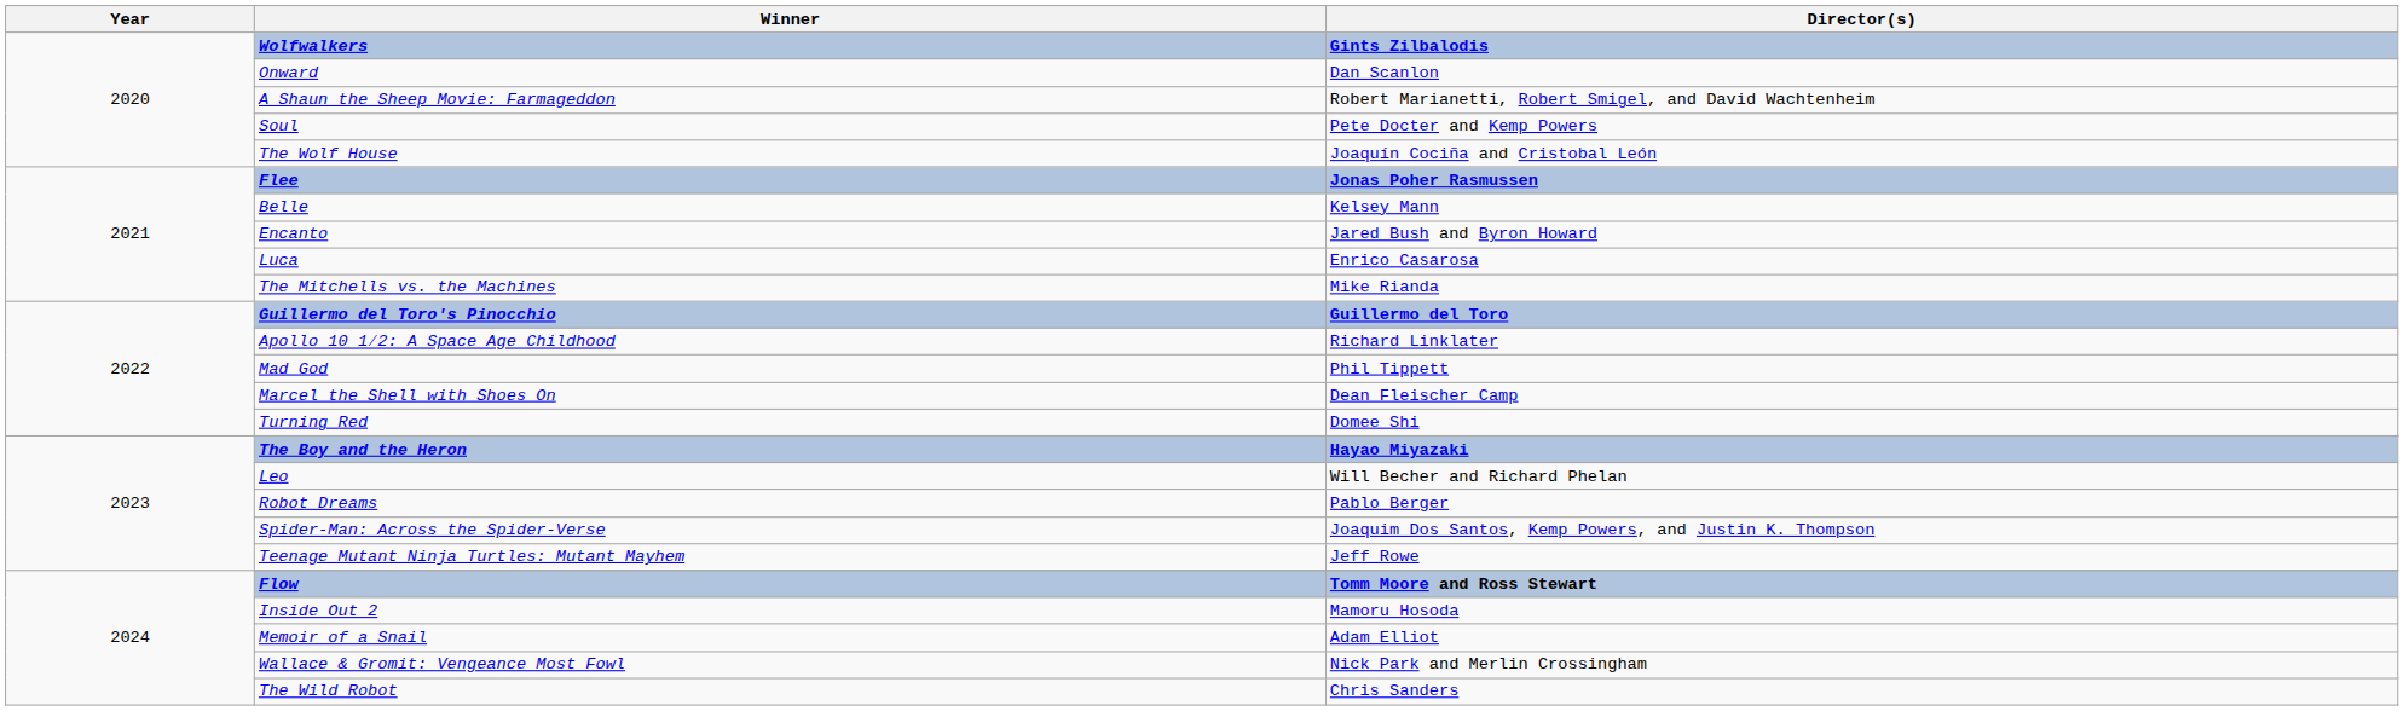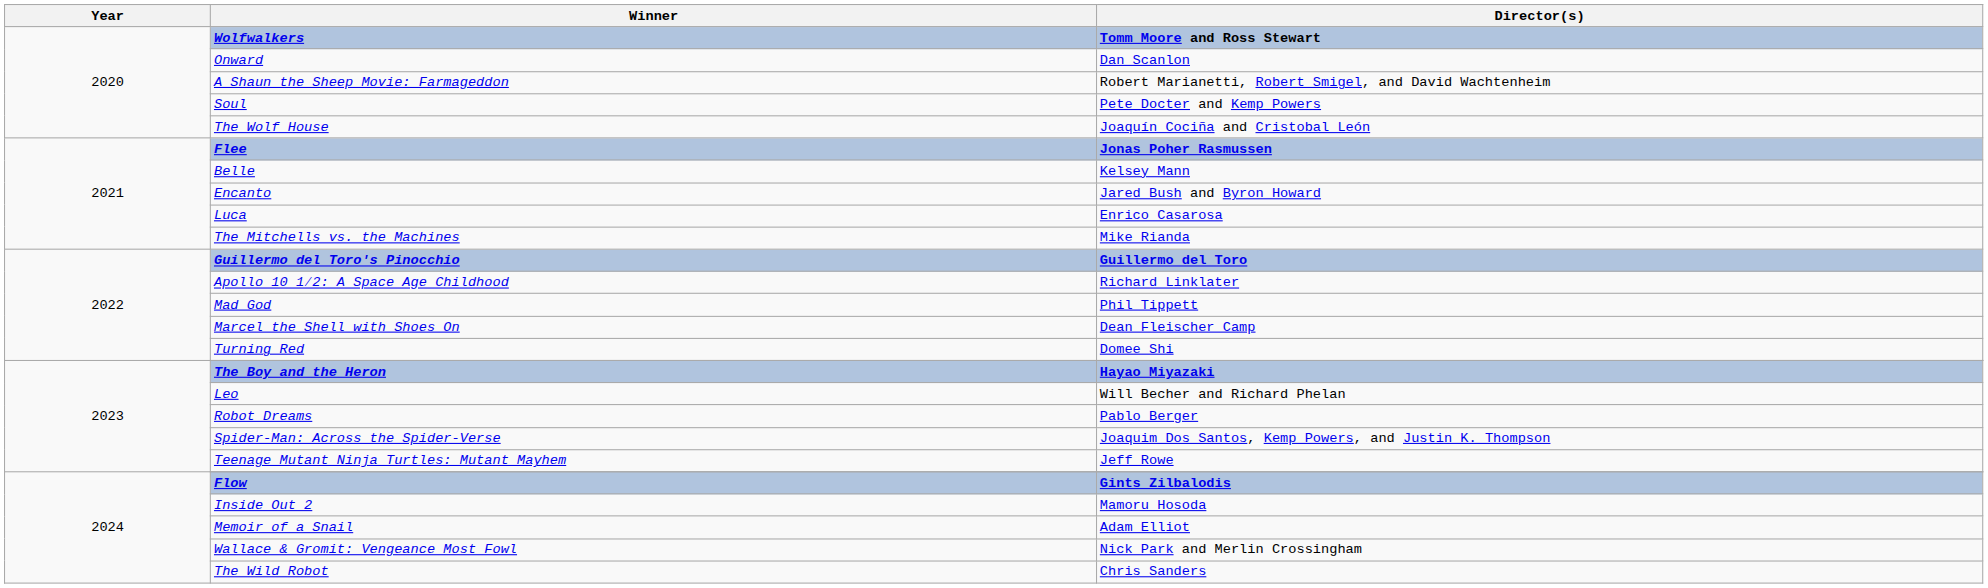Wolfwalkers | Director(s): Gints Zilbalodis -> Tomm Moore and Ross Stewart
Flow | Director(s): Tomm Moore and Ross Stewart -> Gints Zilbalodis
